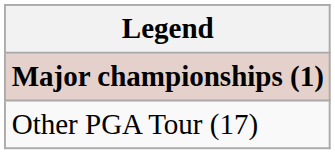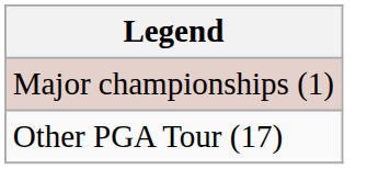row 2 | column 1: bold -> normal
